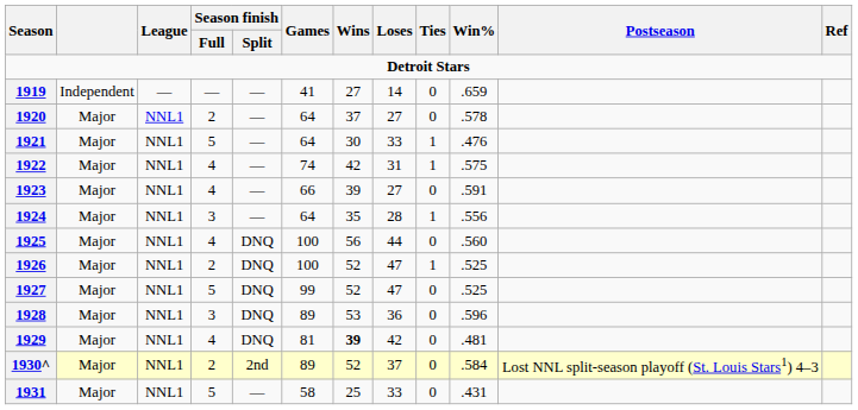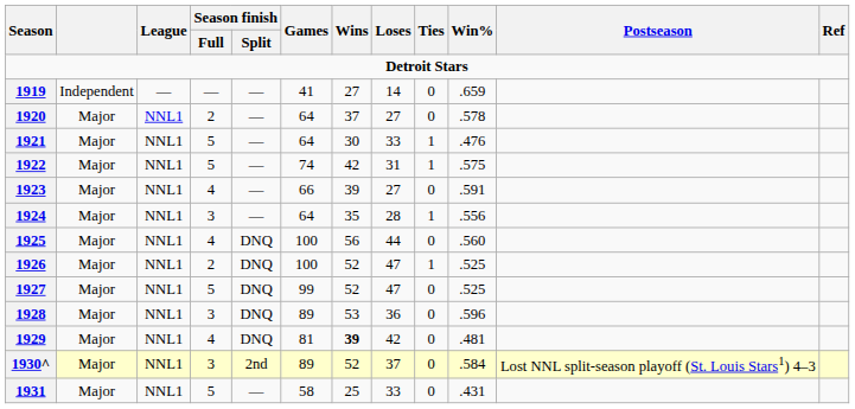1922 | Season finish / Full: 4 -> 5
1930^ | Season finish / Full: 2 -> 3
